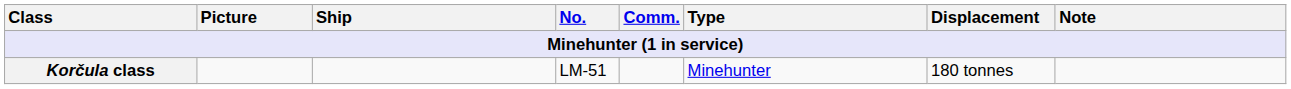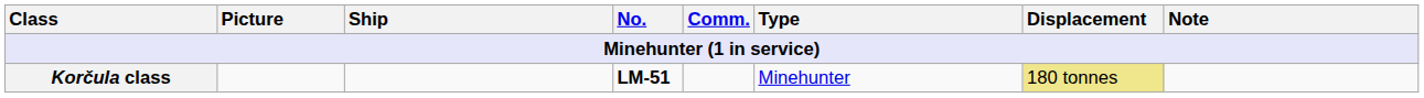Korčula class | No.: normal -> bold
Korčula class | Displacement: no background -> khaki background
